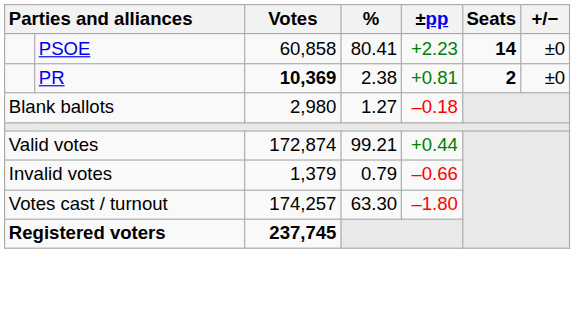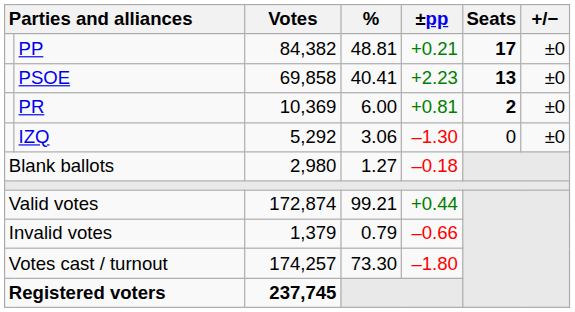+ row: PP | 84,382 | 48.81 | +0.21 | 17 | ±0
PSOE | Votes: 60,858 -> 69,858
PSOE | %: 80.41 -> 40.41
PSOE | Seats: 14 -> 13
PR | Votes: bold -> normal
PR | %: 2.38 -> 6.00
+ row: IZQ | 5,292 | 3.06 | –1.30 | 0 | ±0
Votes cast / turnout | %: 63.30 -> 73.30
